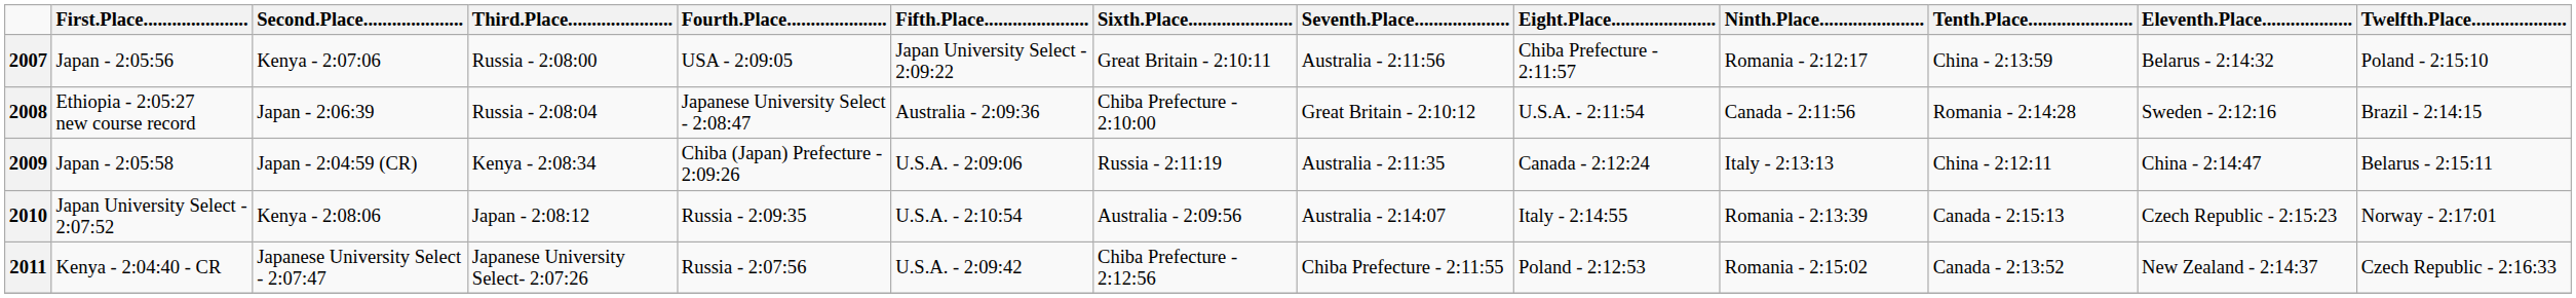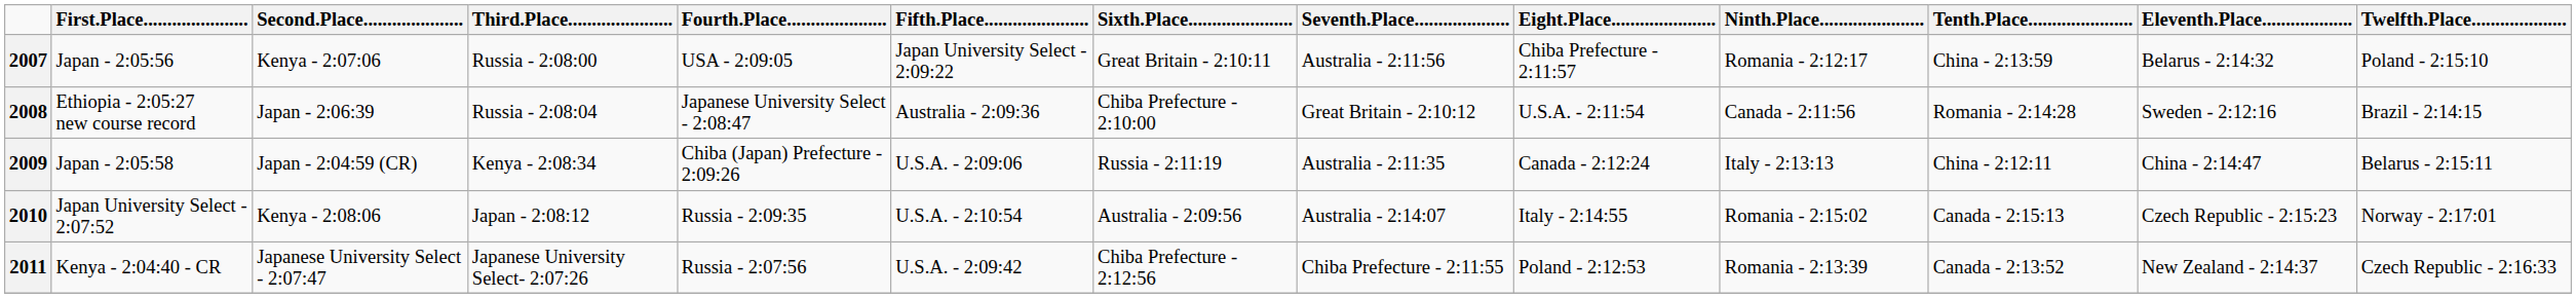2010 | Ninth.Place......................: Romania - 2:13:39 -> Romania - 2:15:02
2011 | Ninth.Place......................: Romania - 2:15:02 -> Romania - 2:13:39
